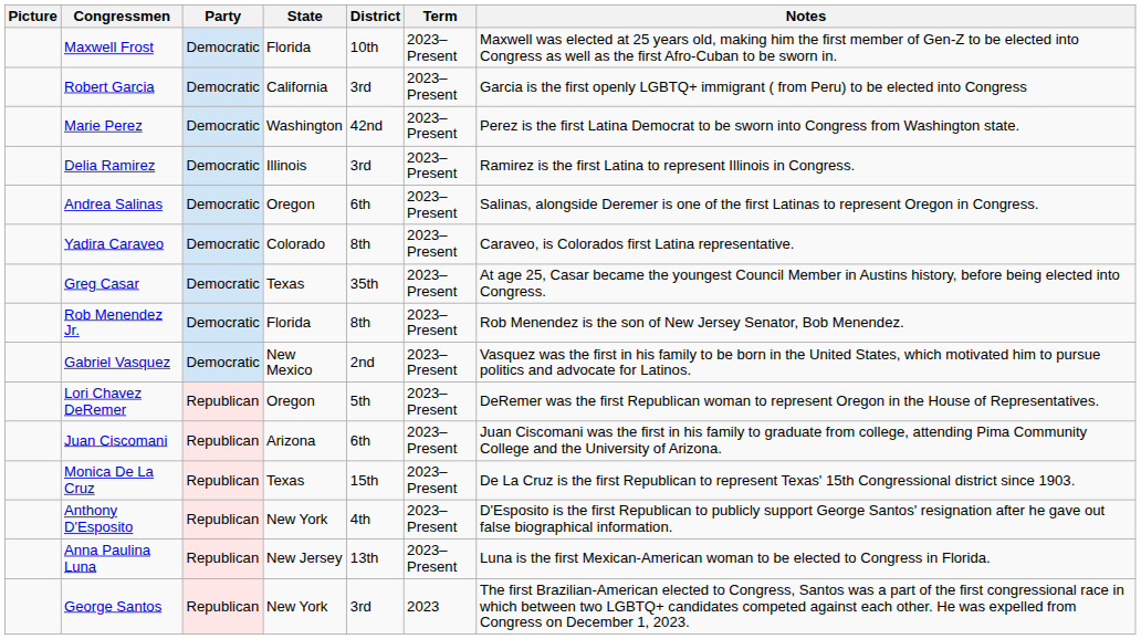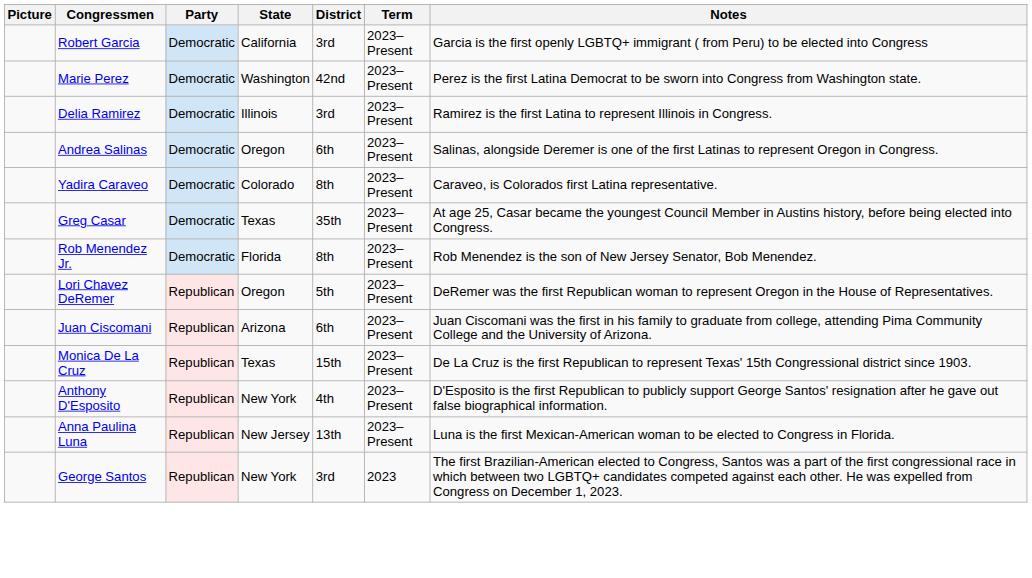- row: Maxwell Frost | Democratic | Florida | 10th | 2023–Present | Maxwell was elected at 25 years old, making him the first member of Gen-Z to be elected into Congress as well as the first Afro-Cuban to be sworn in.
- row: Gabriel Vasquez | Democratic | New Mexico | 2nd | 2023–Present | Vasquez was the first in his family to be born in the United States, which motivated him to pursue politics and advocate for Latinos.
